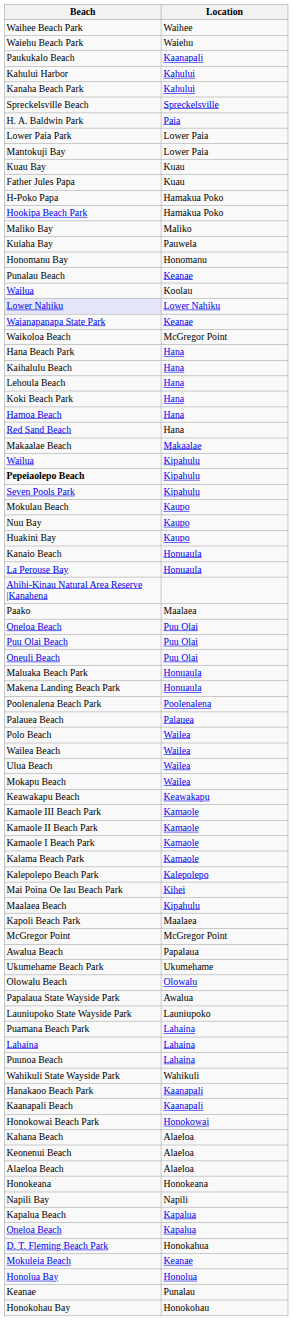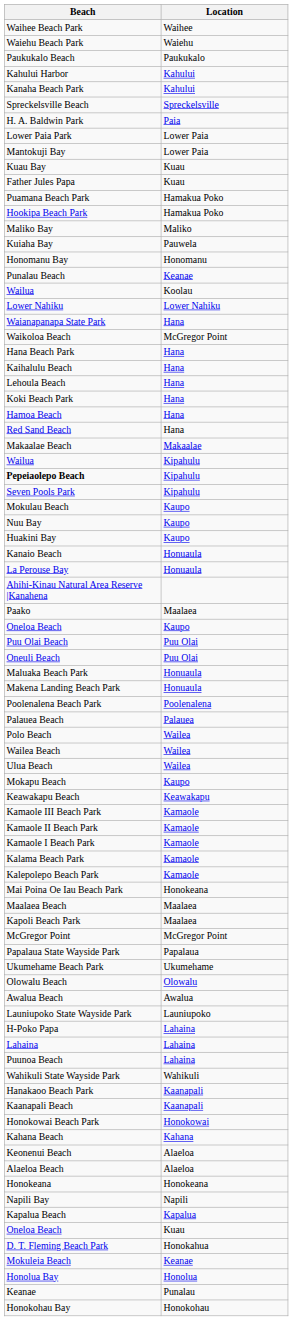row 4 | Location: Kaanapali -> Paukukalo
row 13 | Beach: H-Poko Papa -> Puamana Beach Park
row 20 | Beach: lavender background -> no background
row 21 | Location: Keanae -> Hana
row 40 | Location: Puu Olai -> Kaupo
row 50 | Location: Wailea -> Kaupo
row 56 | Location: Kalepolepo -> Kamaole
row 57 | Location: Kihei -> Honokeana
row 58 | Location: Kipahulu -> Maalaea
row 61 | Beach: Awalua Beach -> Papalaua State Wayside Park
row 64 | Beach: Papalaua State Wayside Park -> Awalua Beach
row 66 | Beach: Puamana Beach Park -> H-Poko Papa
row 73 | Location: Alaeloa -> Kahana
row 79 | Location: Kapalua -> Kuau
